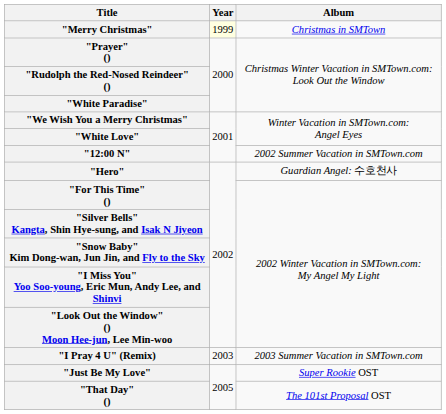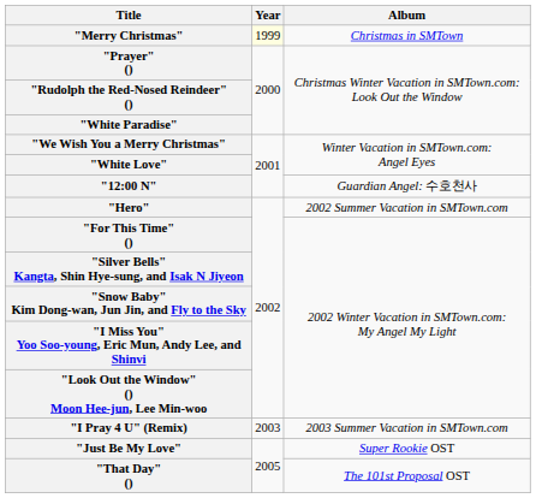"12:00 N" | Album: 2002 Summer Vacation in SMTown.com -> Guardian Angel: 수호천사
"Hero" | Album: Guardian Angel: 수호천사 -> 2002 Summer Vacation in SMTown.com
